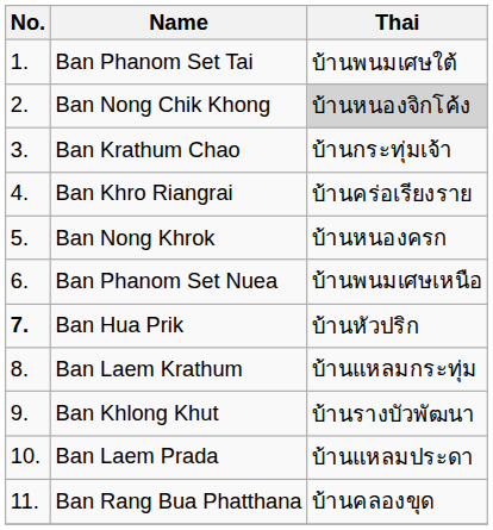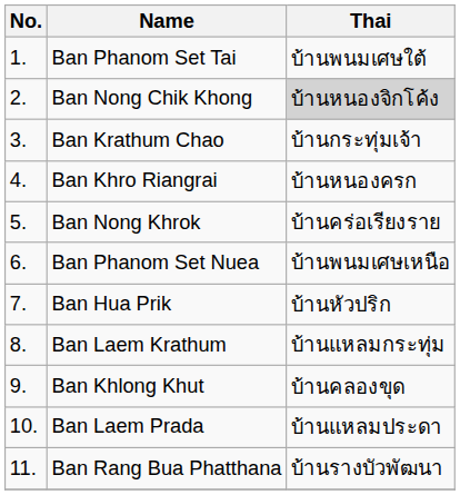Ban Khro Riangrai | Thai: บ้านคร่อเรียงราย -> บ้านหนองครก
Ban Nong Khrok | Thai: บ้านหนองครก -> บ้านคร่อเรียงราย
Ban Hua Prik | No.: bold -> normal
Ban Khlong Khut | Thai: บ้านรางบัวพัฒนา -> บ้านคลองขุด
Ban Rang Bua Phatthana | Thai: บ้านคลองขุด -> บ้านรางบัวพัฒนา
